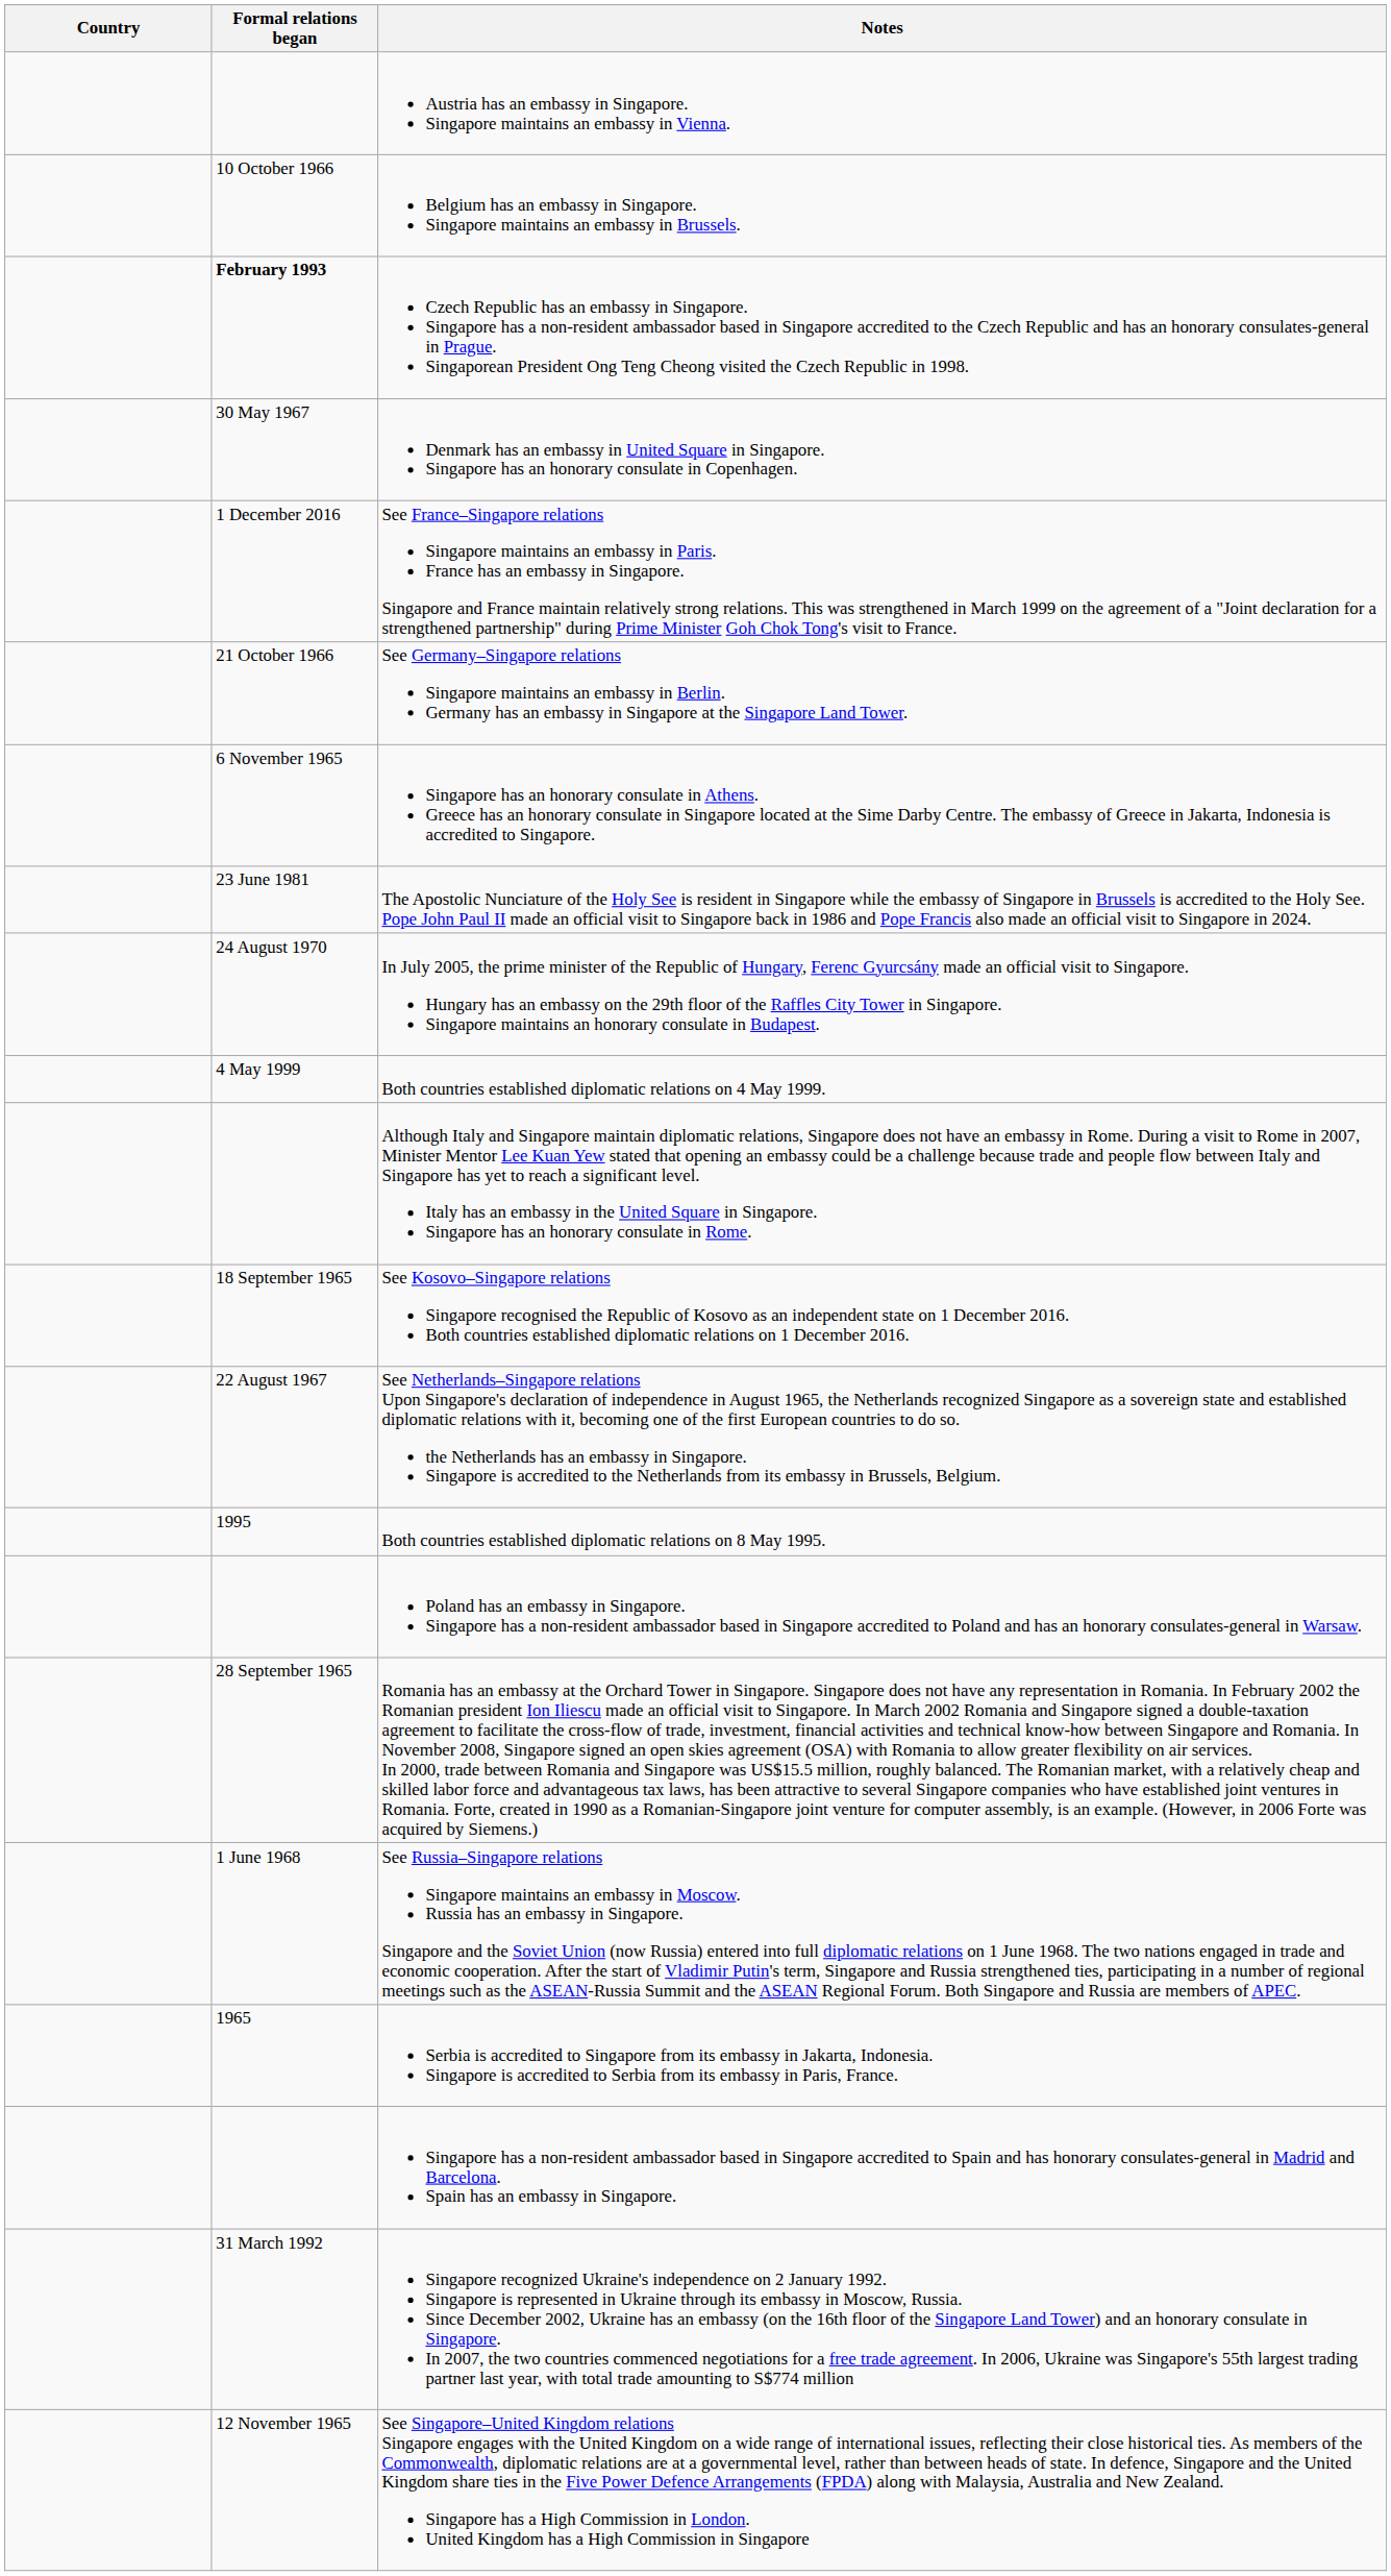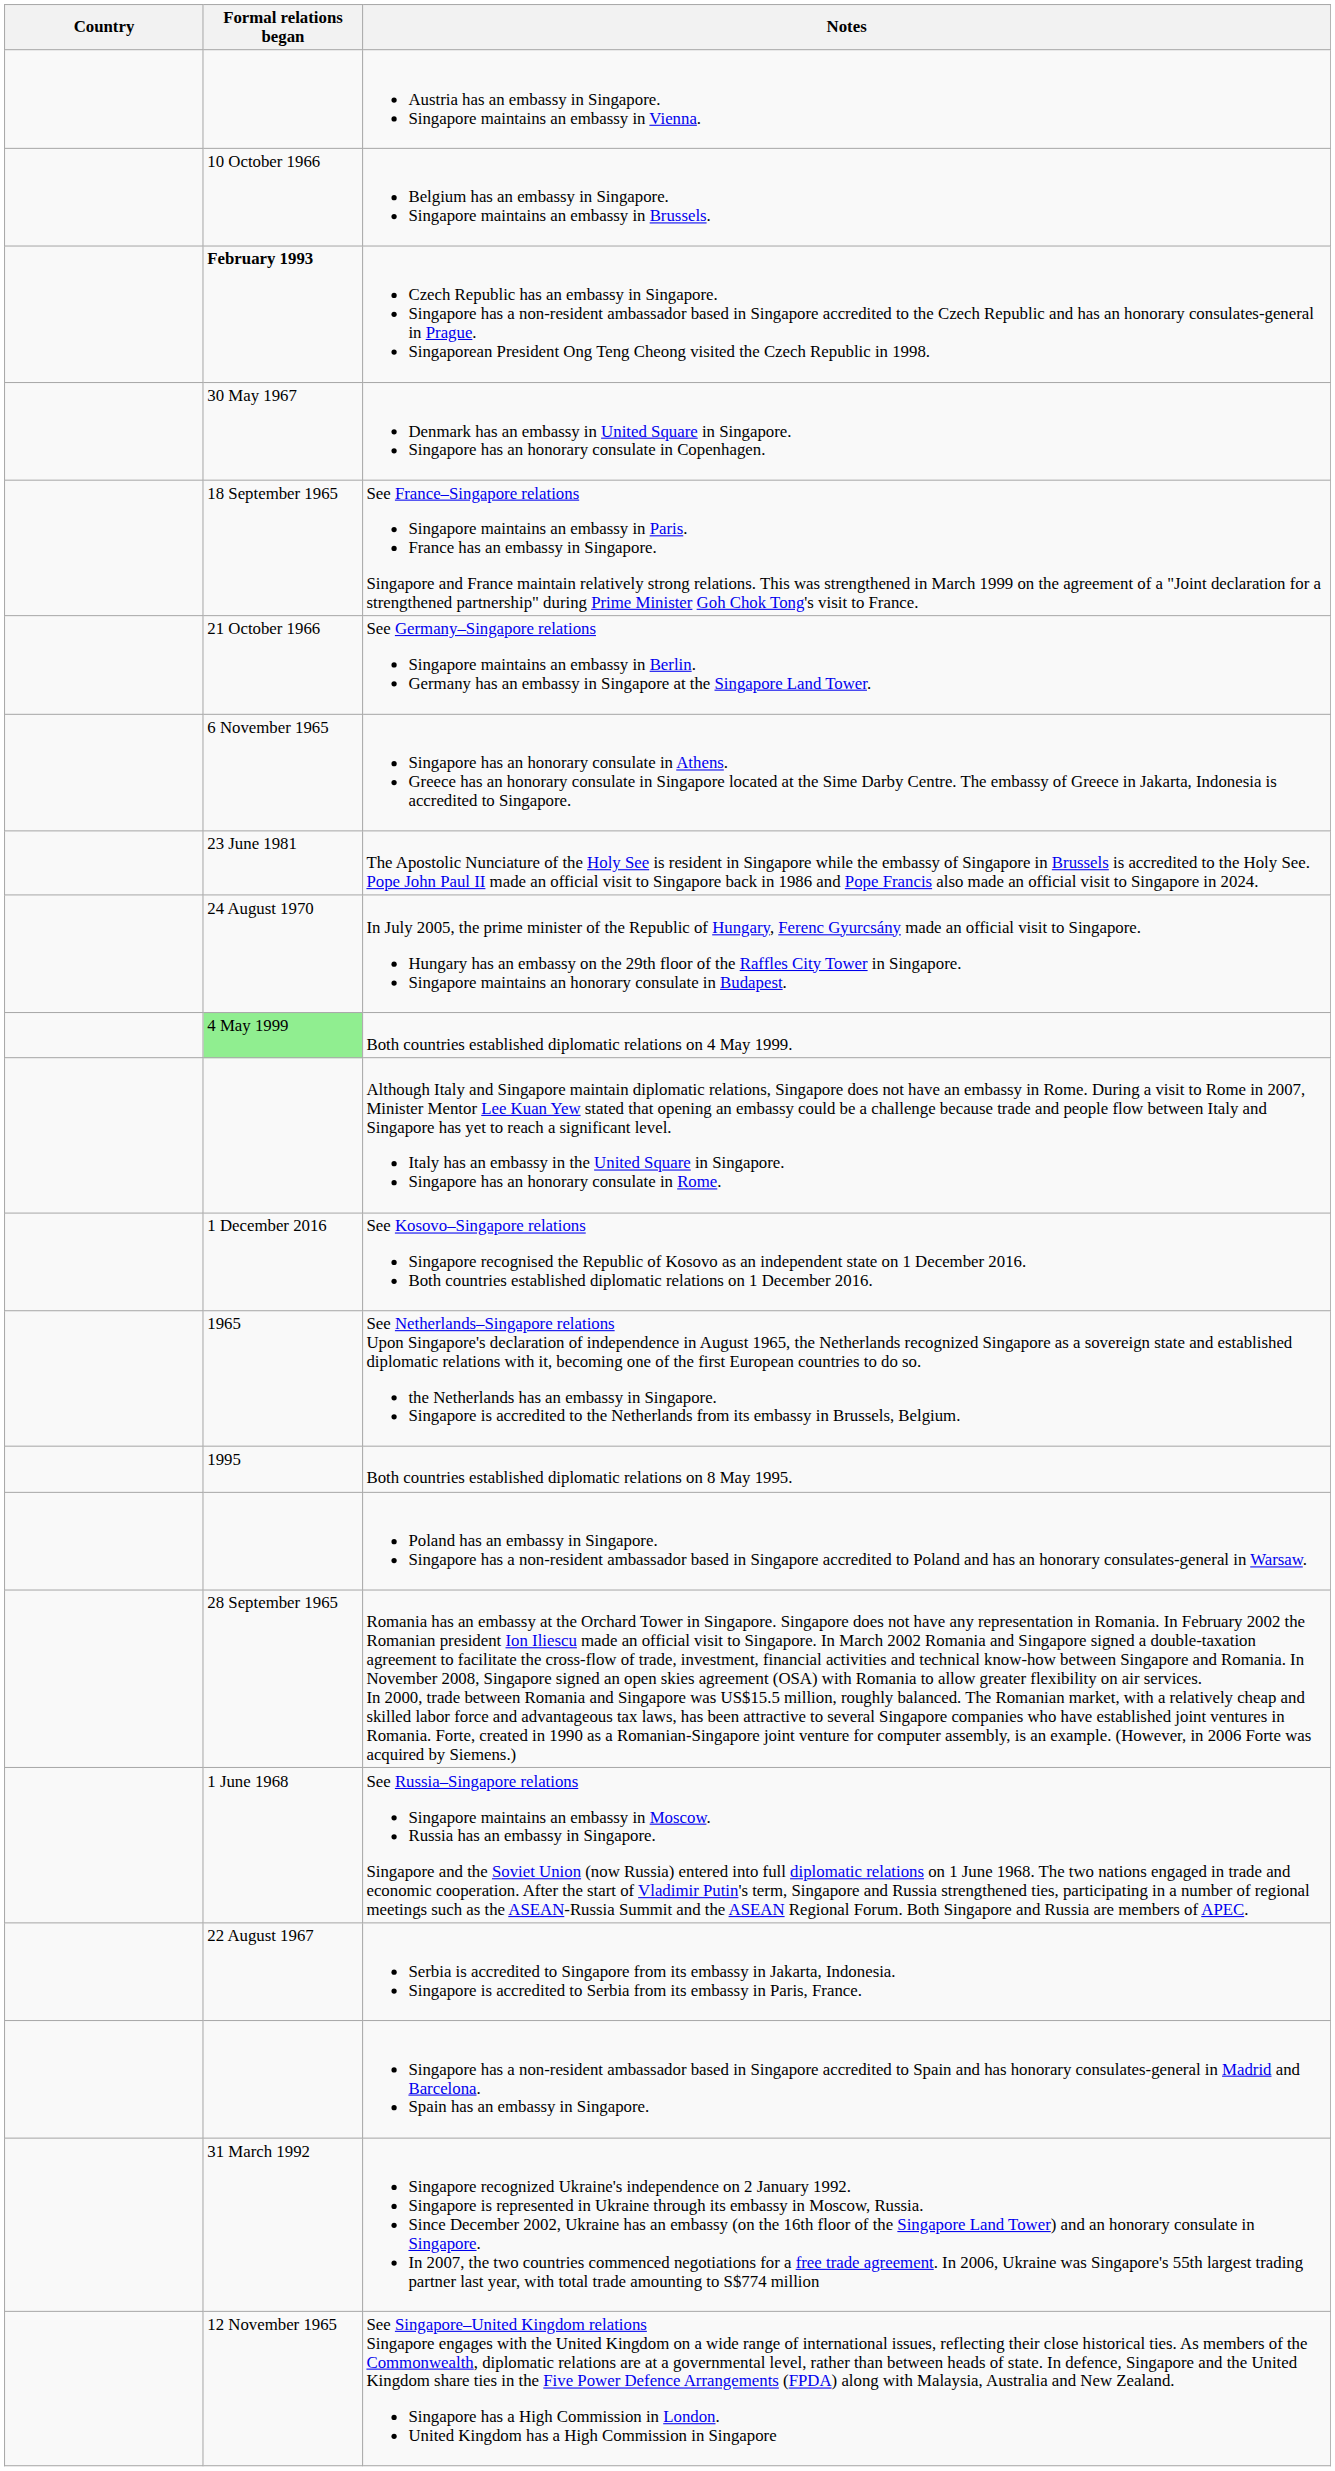row 6 | Formal relations began: 1 December 2016 -> 18 September 1965
row 11 | Formal relations began: no background -> lightgreen background
row 13 | Formal relations began: 18 September 1965 -> 1 December 2016
row 14 | Formal relations began: 22 August 1967 -> 1965
row 19 | Formal relations began: 1965 -> 22 August 1967
